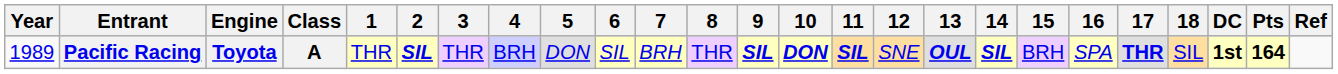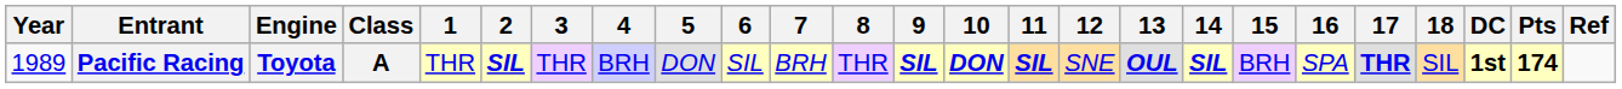Pacific Racing | Pts: 164 -> 174
